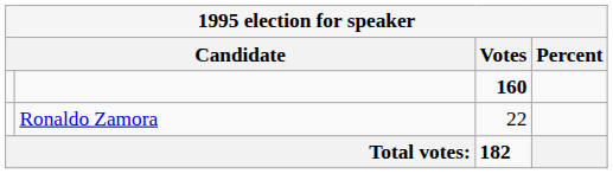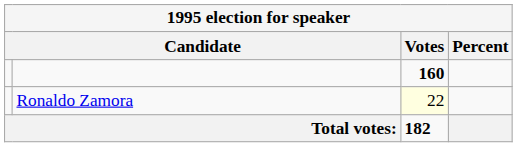Ronaldo Zamora | Votes: no background -> lightyellow background
